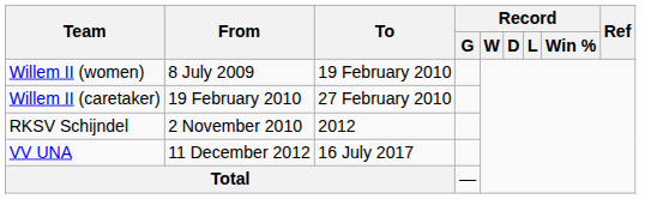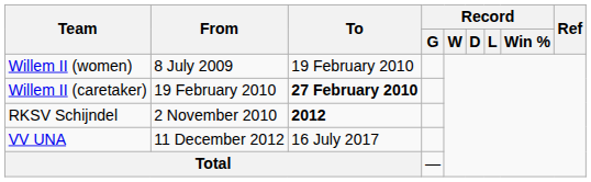Willem II (caretaker) | To: normal -> bold
RKSV Schijndel | To: normal -> bold
